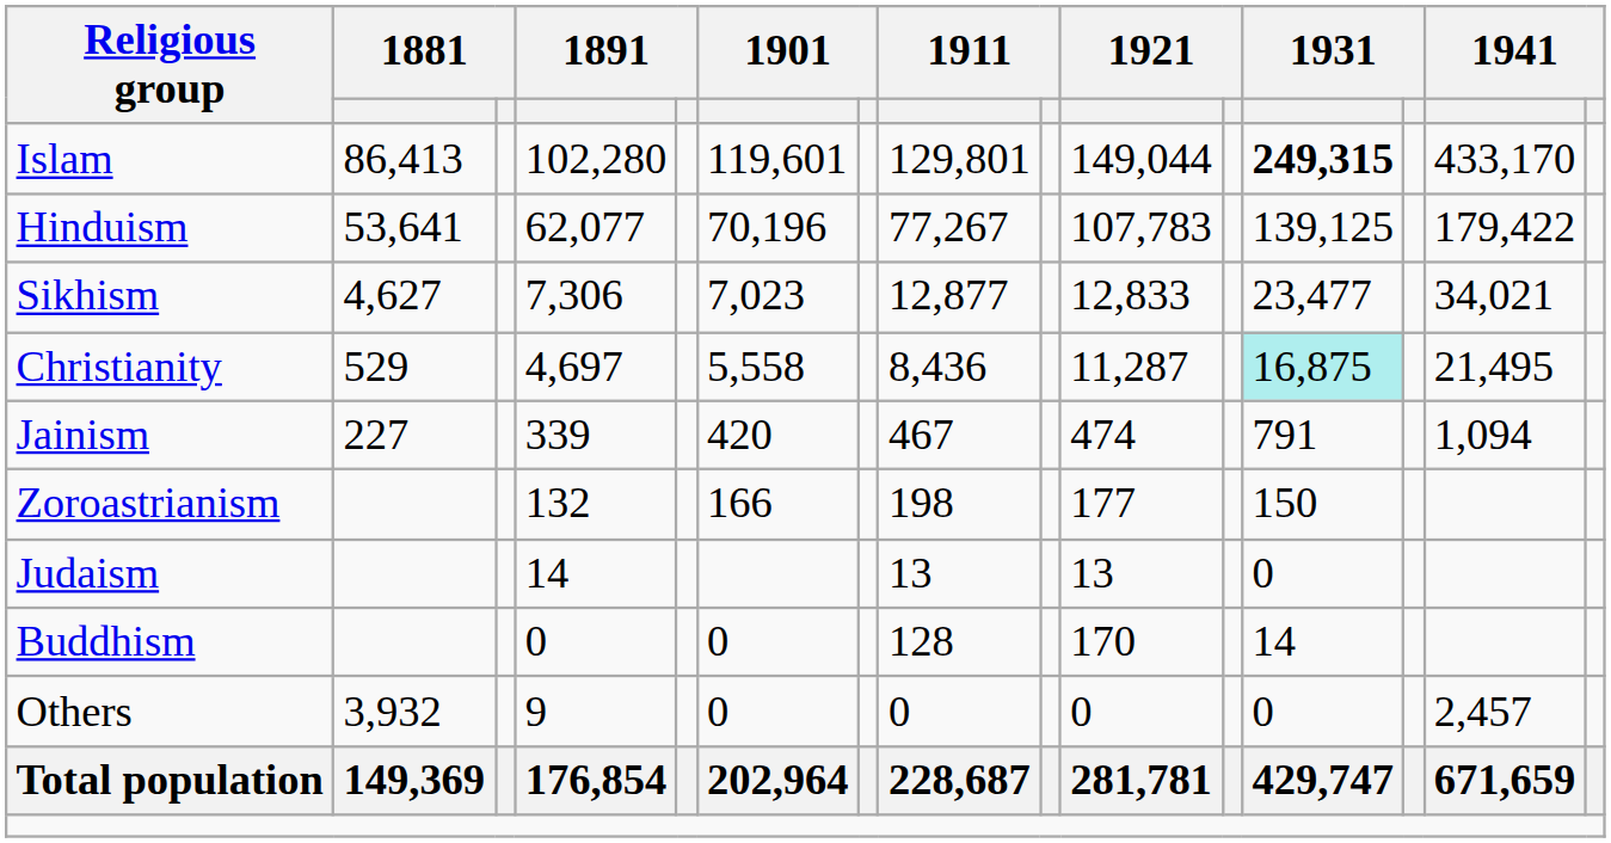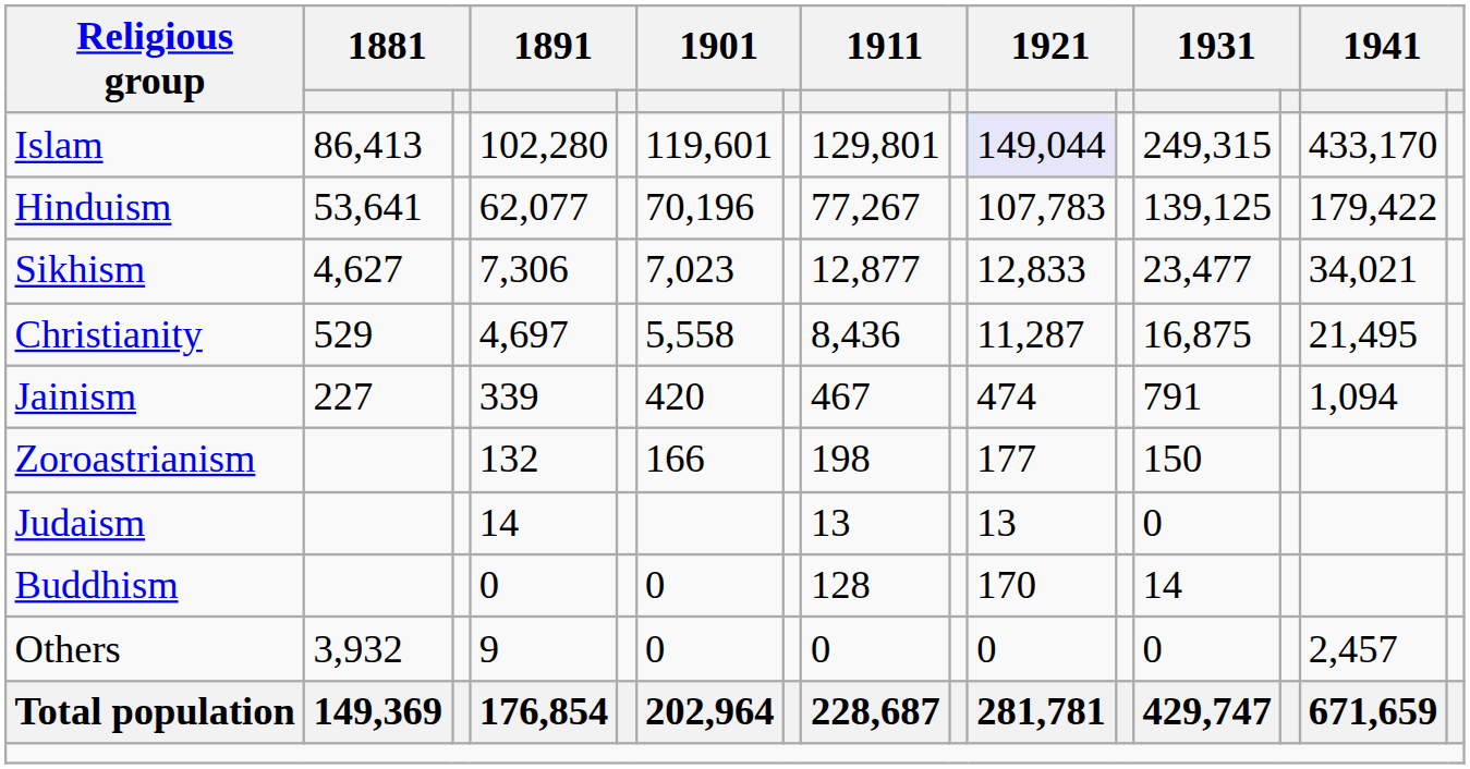Islam | column 10: no background -> lavender background
Islam | column 12: bold -> normal
Christianity | column 12: paleturquoise background -> no background
